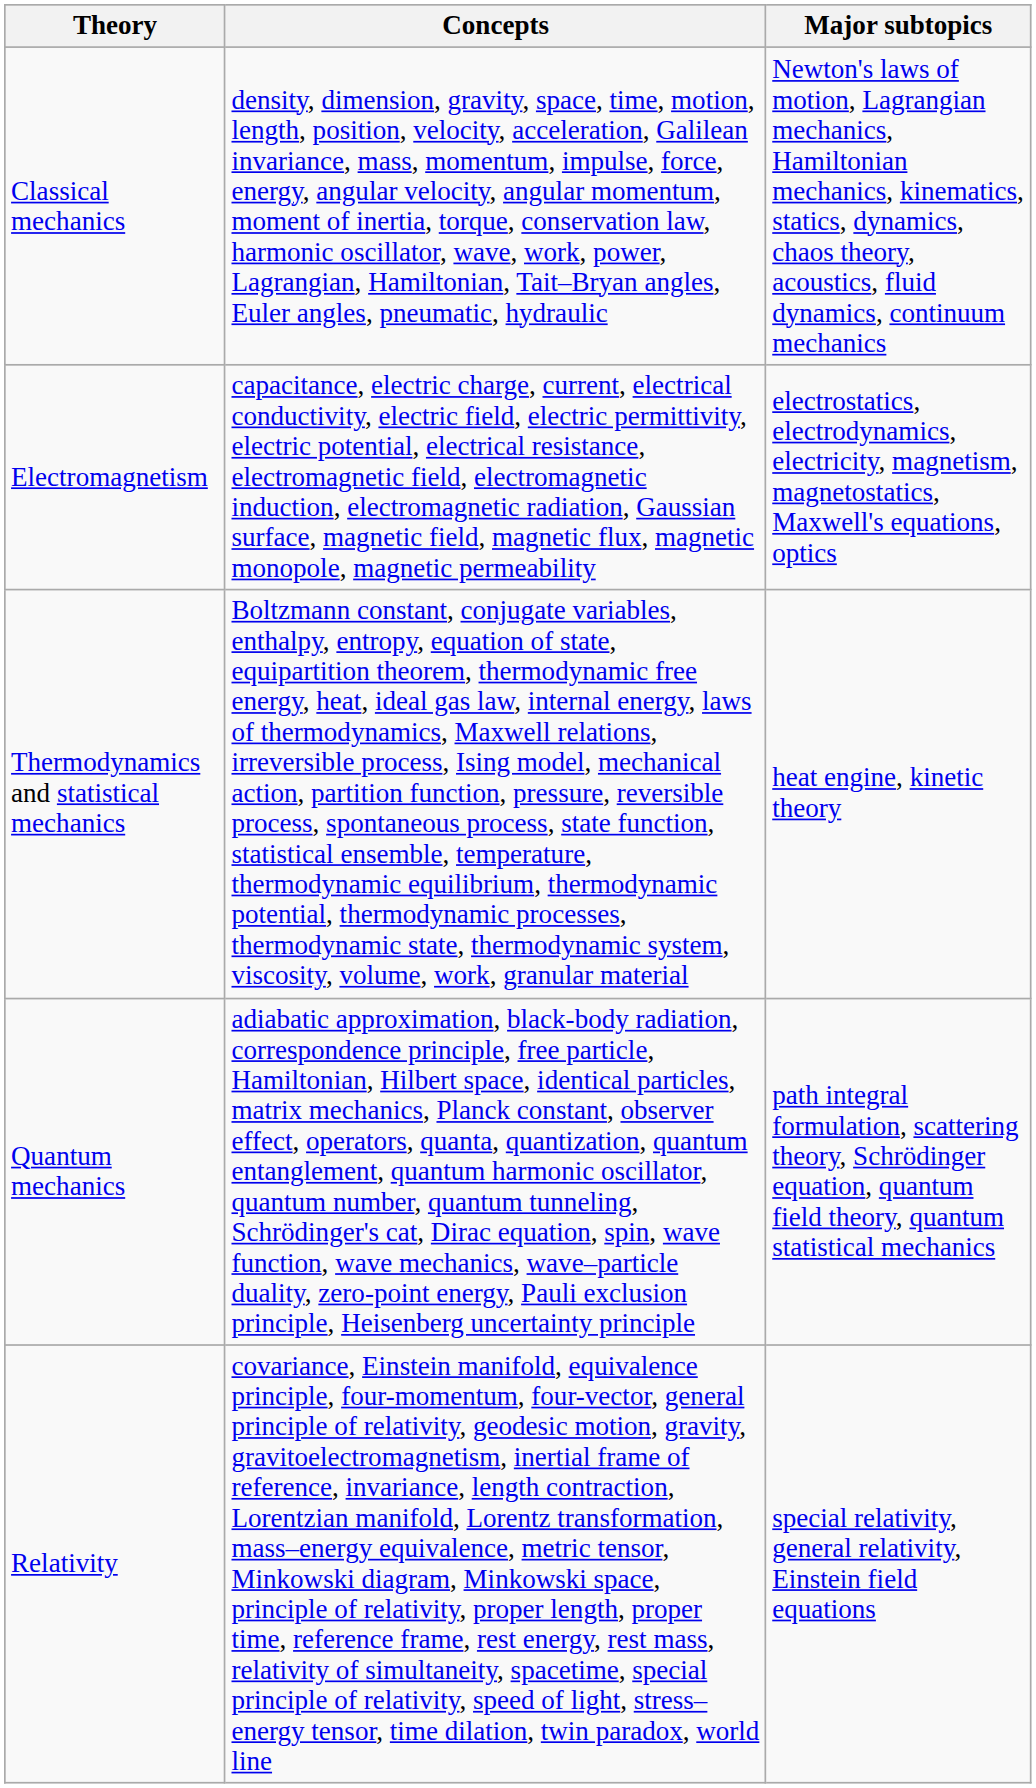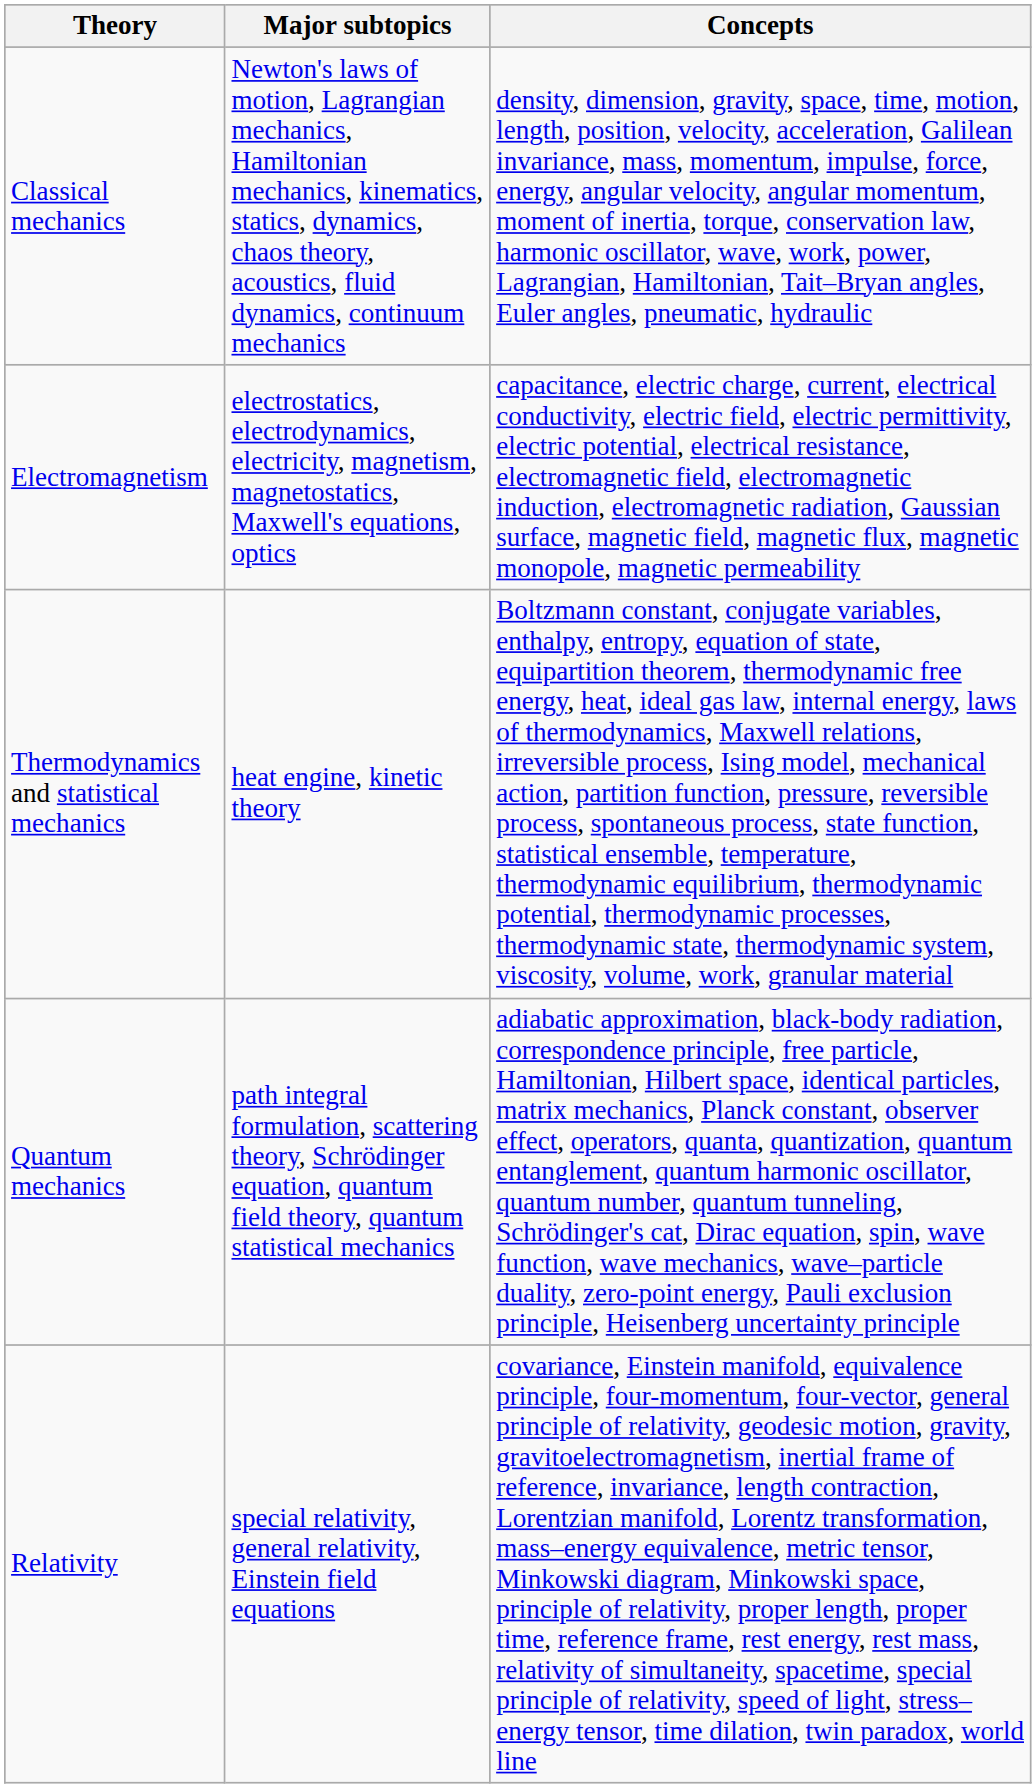columns swapped: Major subtopics <-> Concepts
